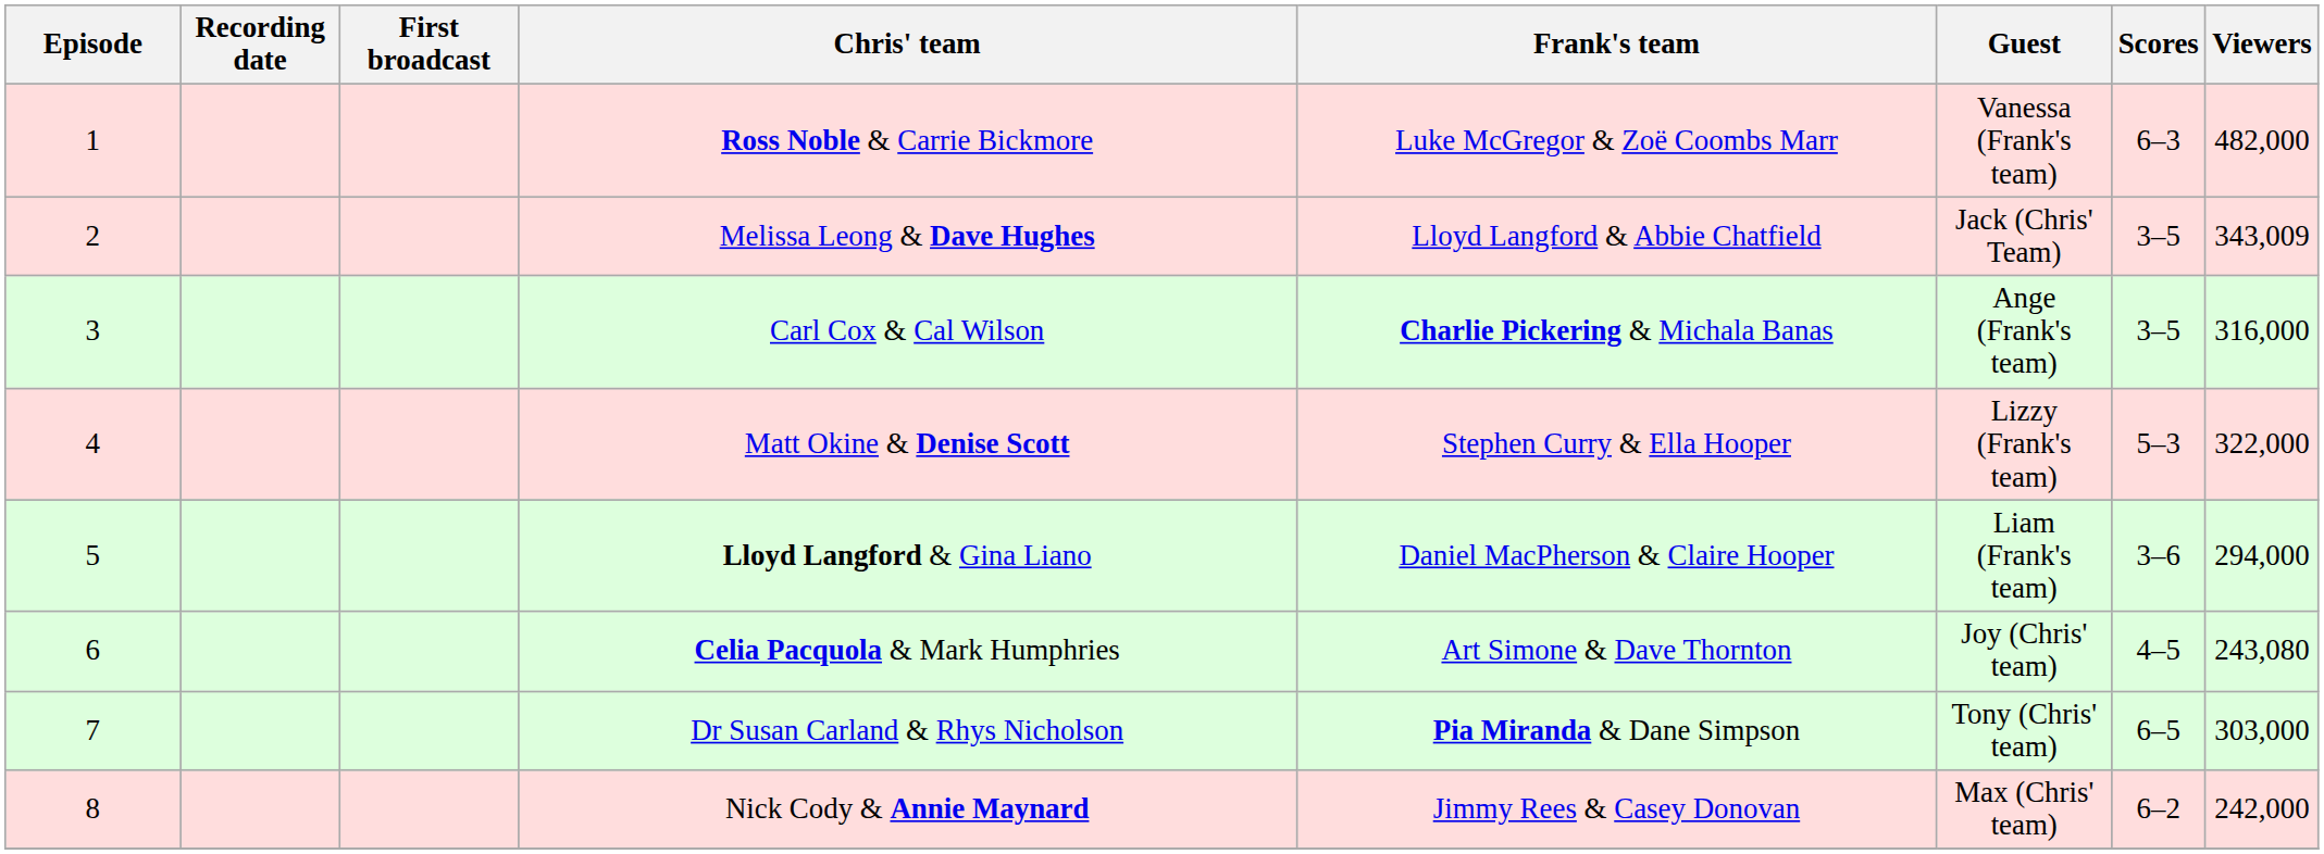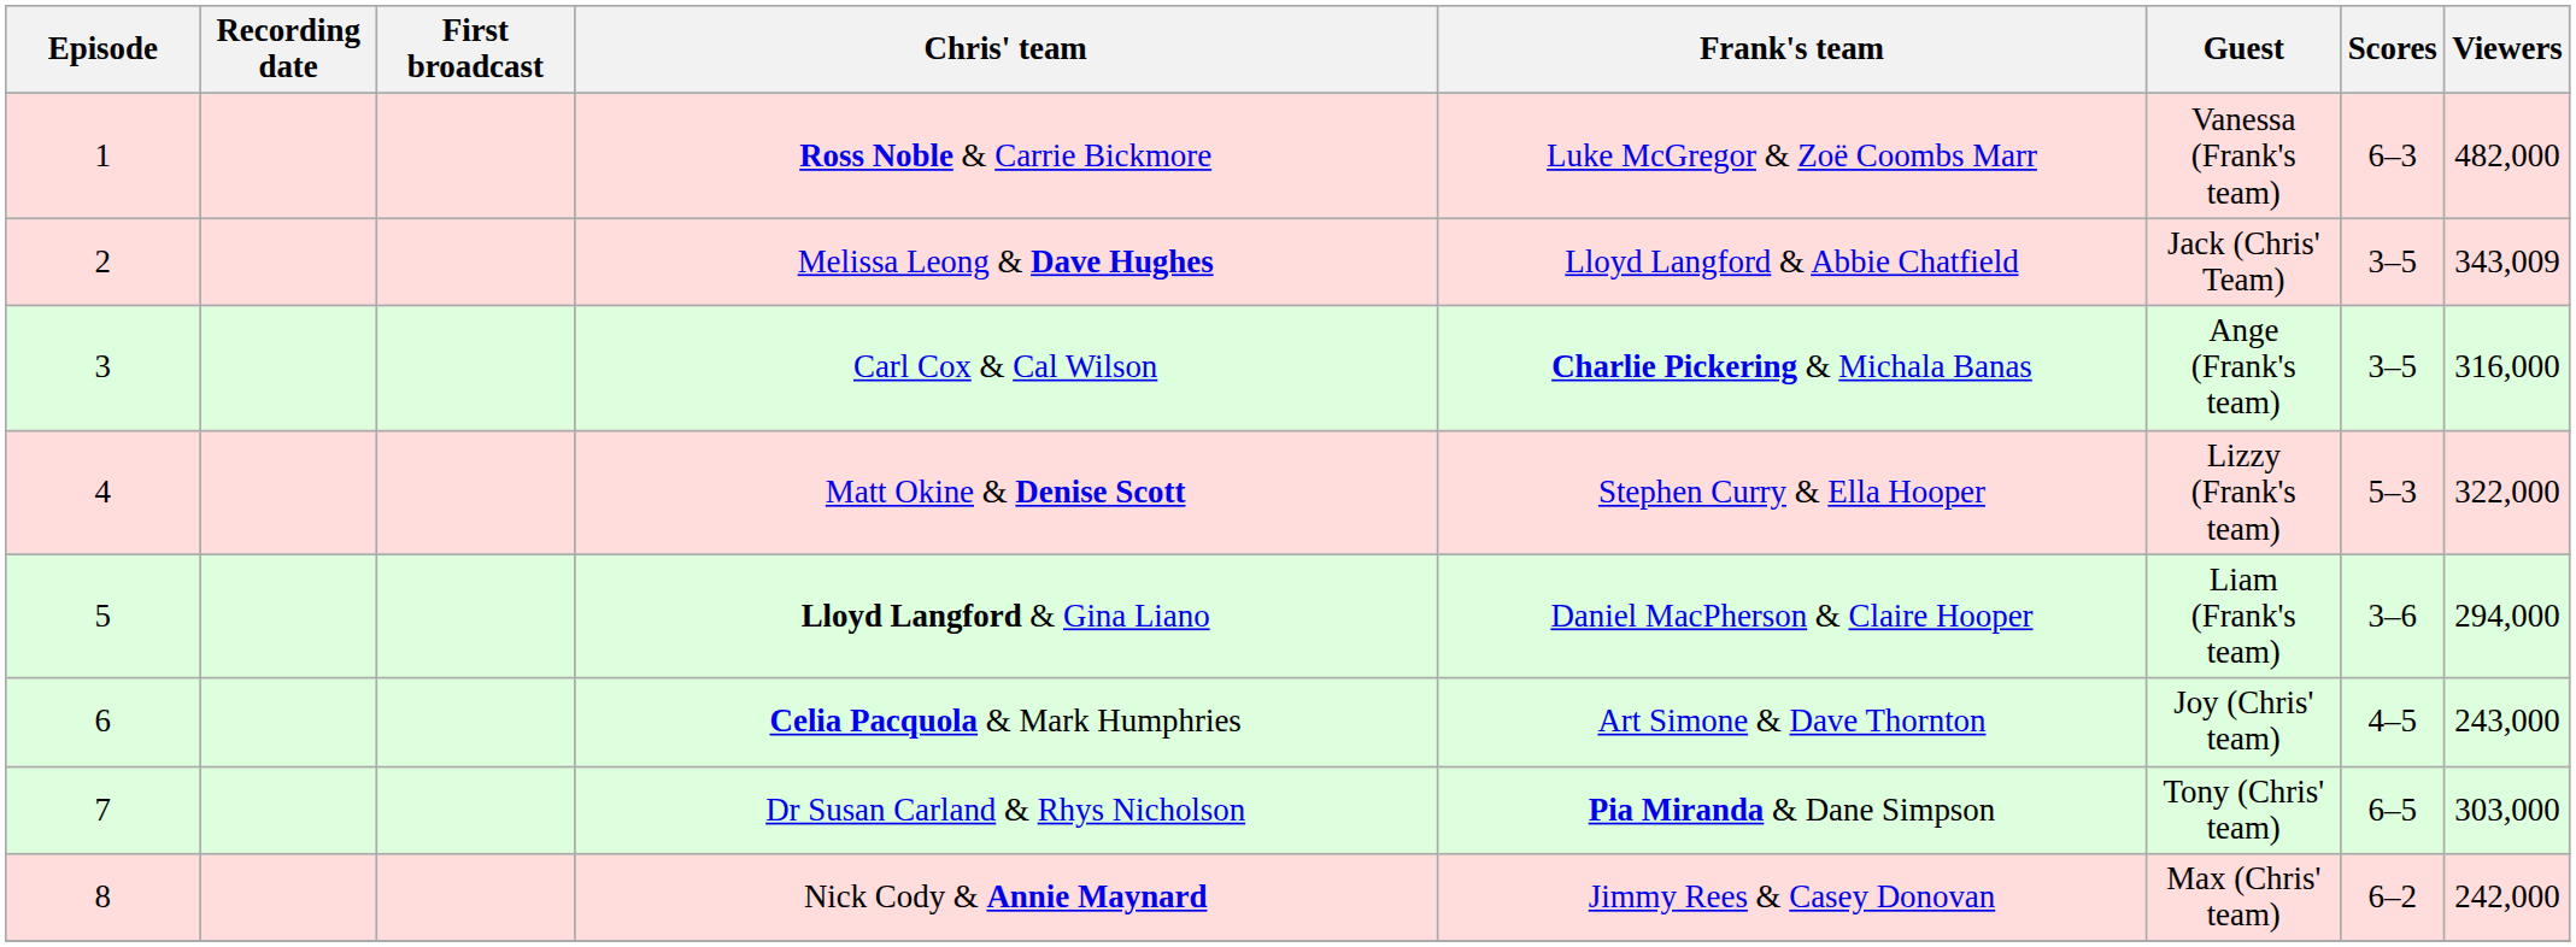Celia Pacquola & Mark Humphries | Viewers: 243,080 -> 243,000
